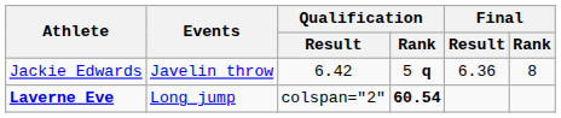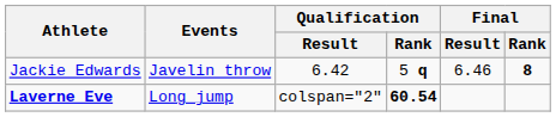Jackie Edwards | Final / Result: 6.36 -> 6.46
Jackie Edwards | Final / Rank: normal -> bold
